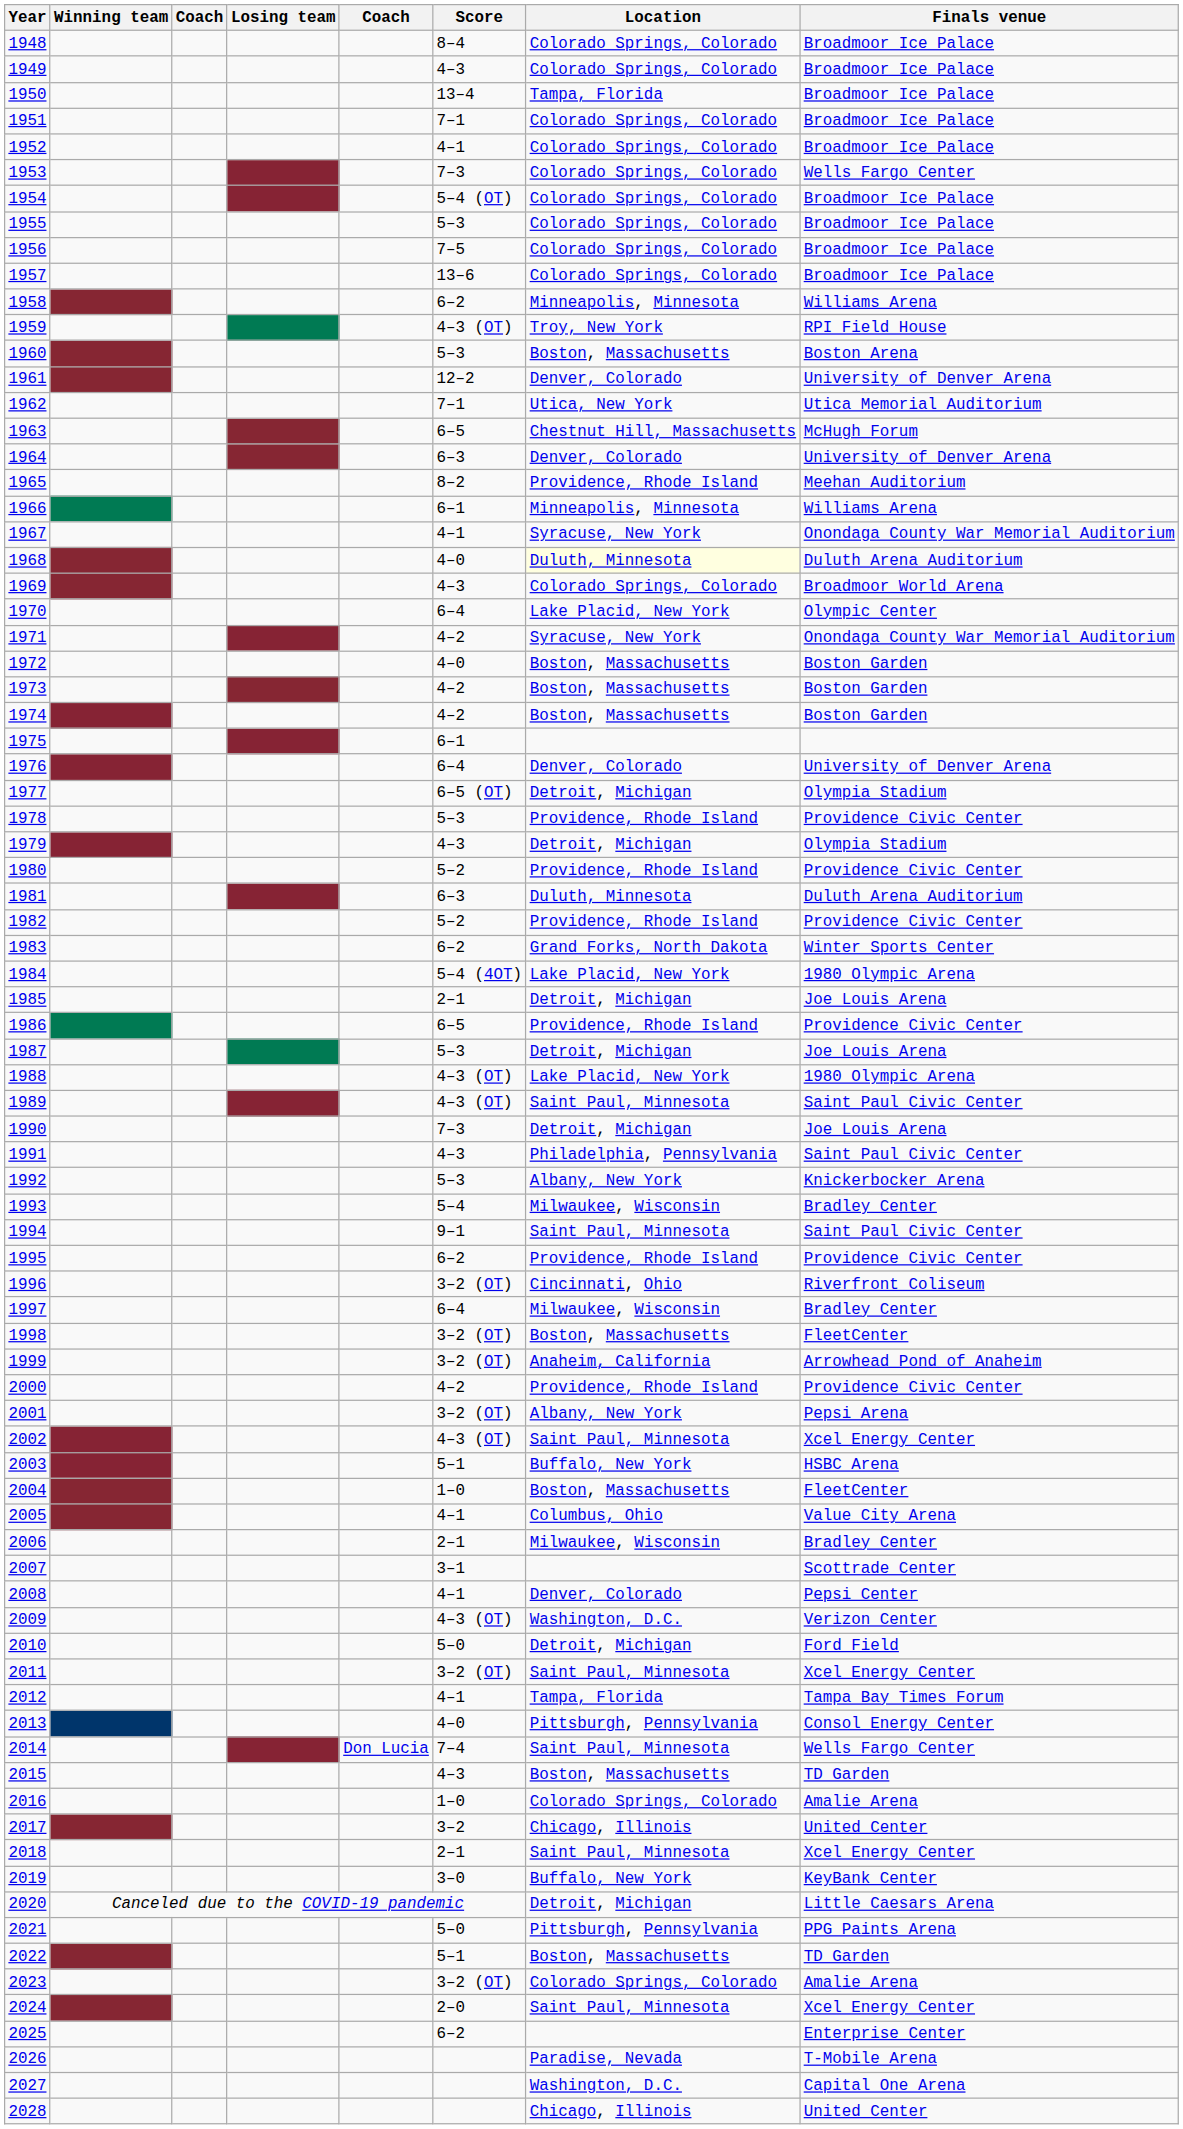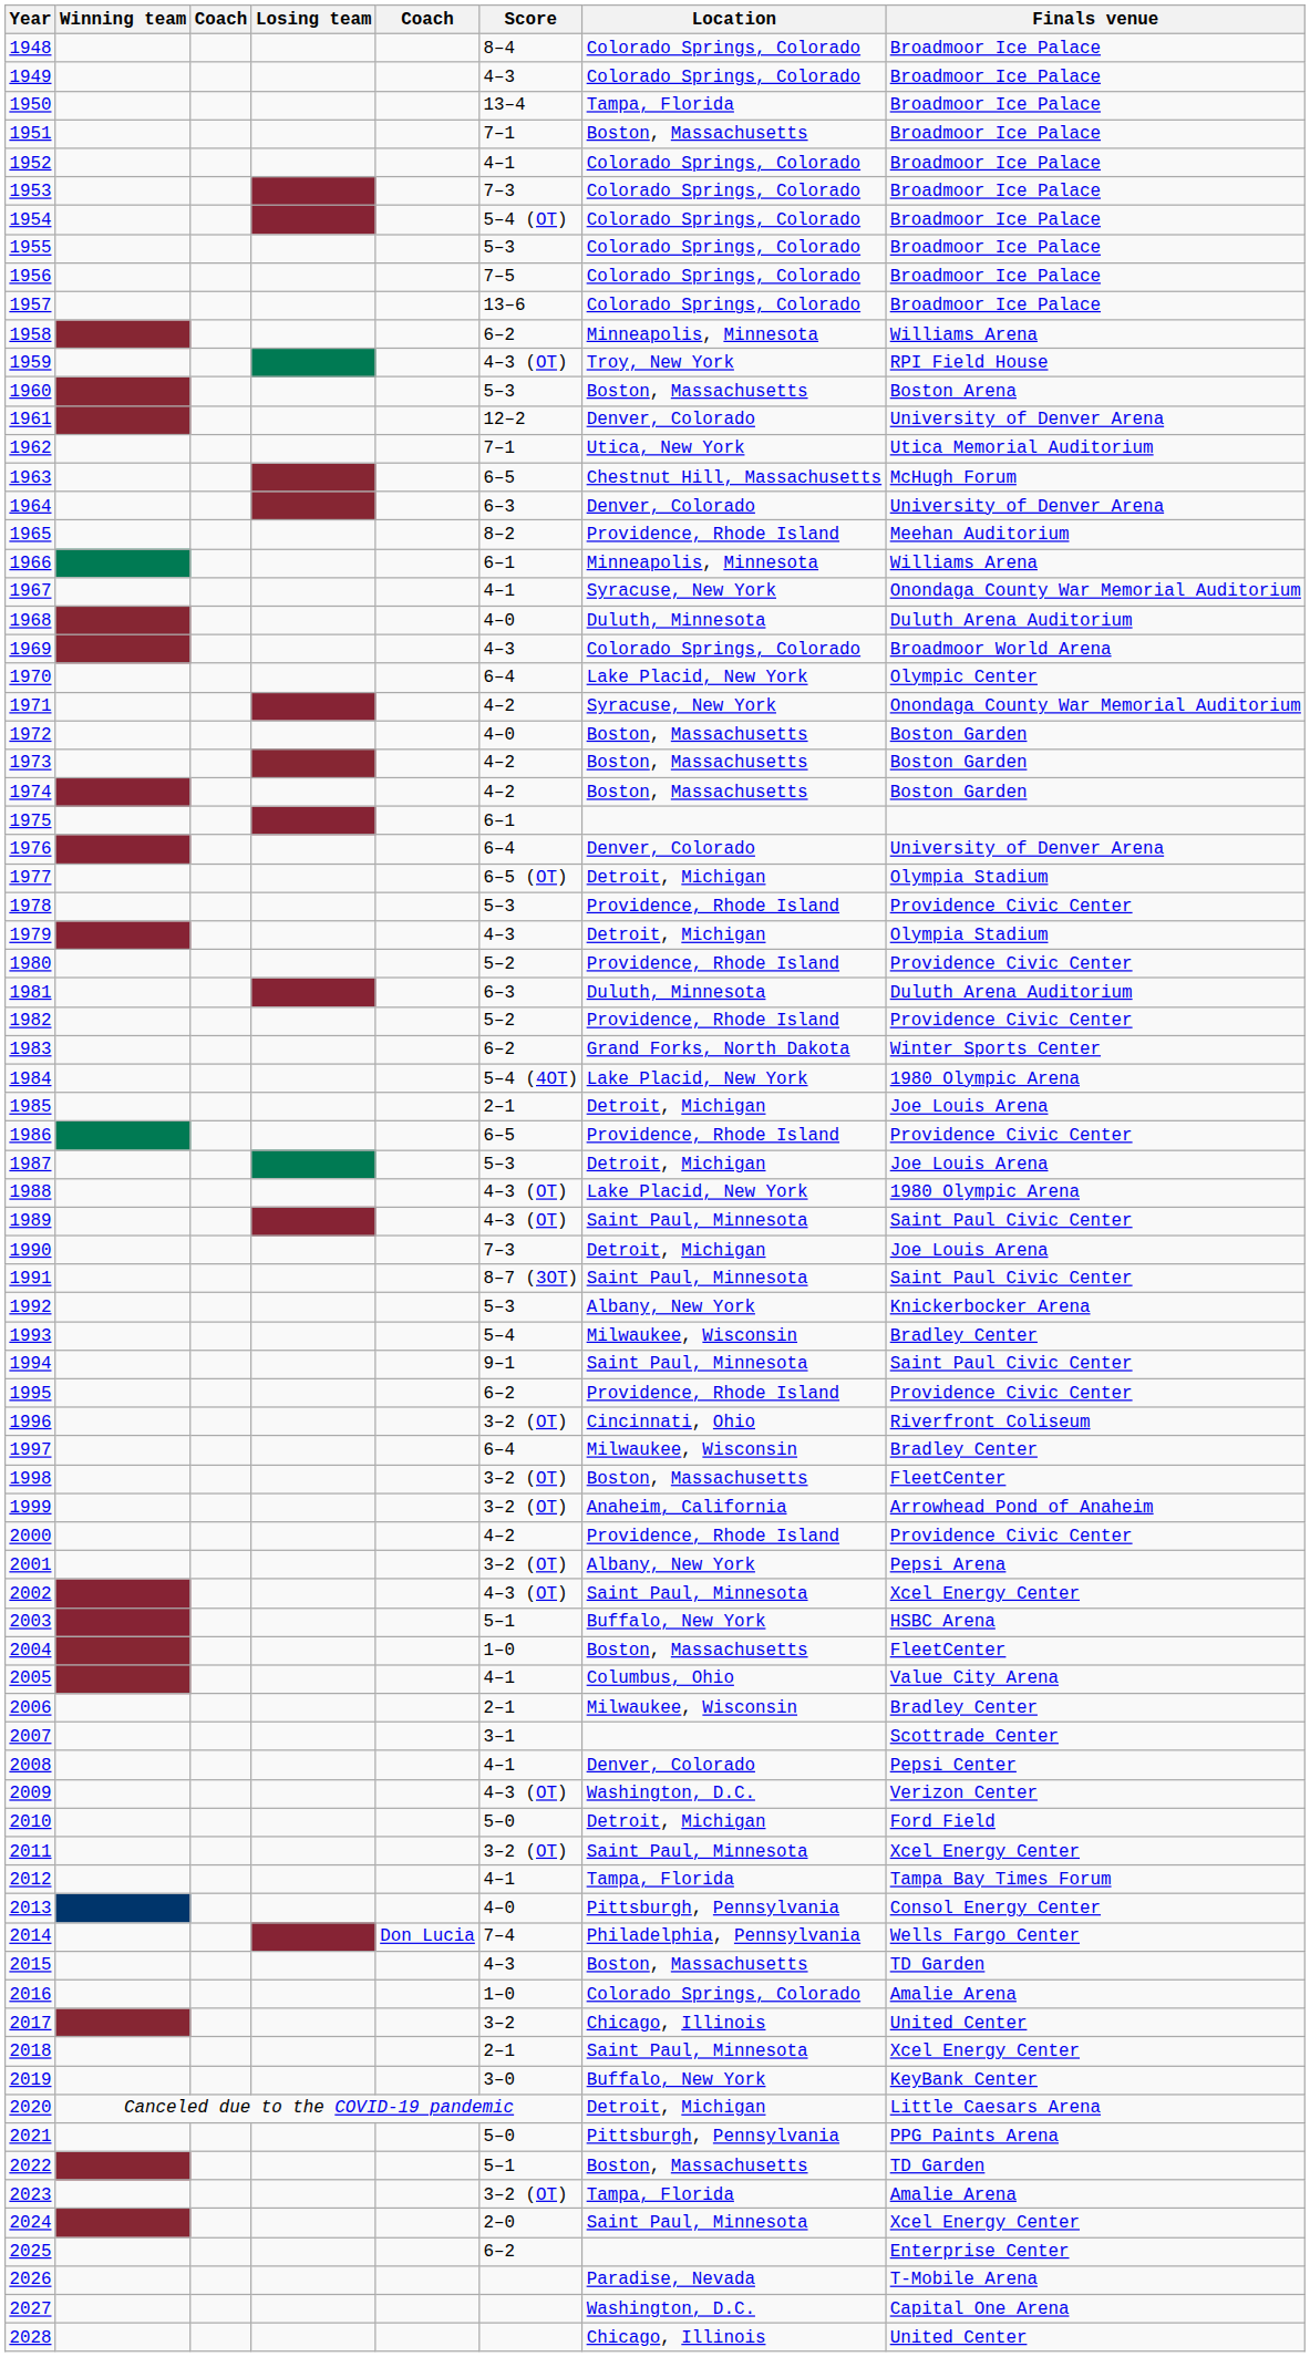1951 | Location: Colorado Springs, Colorado -> Boston, Massachusetts
1953 | Finals venue: Wells Fargo Center -> Broadmoor Ice Palace
1968 | Location: lightyellow background -> no background
1991 | Score: 4–3 -> 8–7 (3OT)
1991 | Location: Philadelphia, Pennsylvania -> Saint Paul, Minnesota
2014 | Location: Saint Paul, Minnesota -> Philadelphia, Pennsylvania
2023 | Location: Colorado Springs, Colorado -> Tampa, Florida
